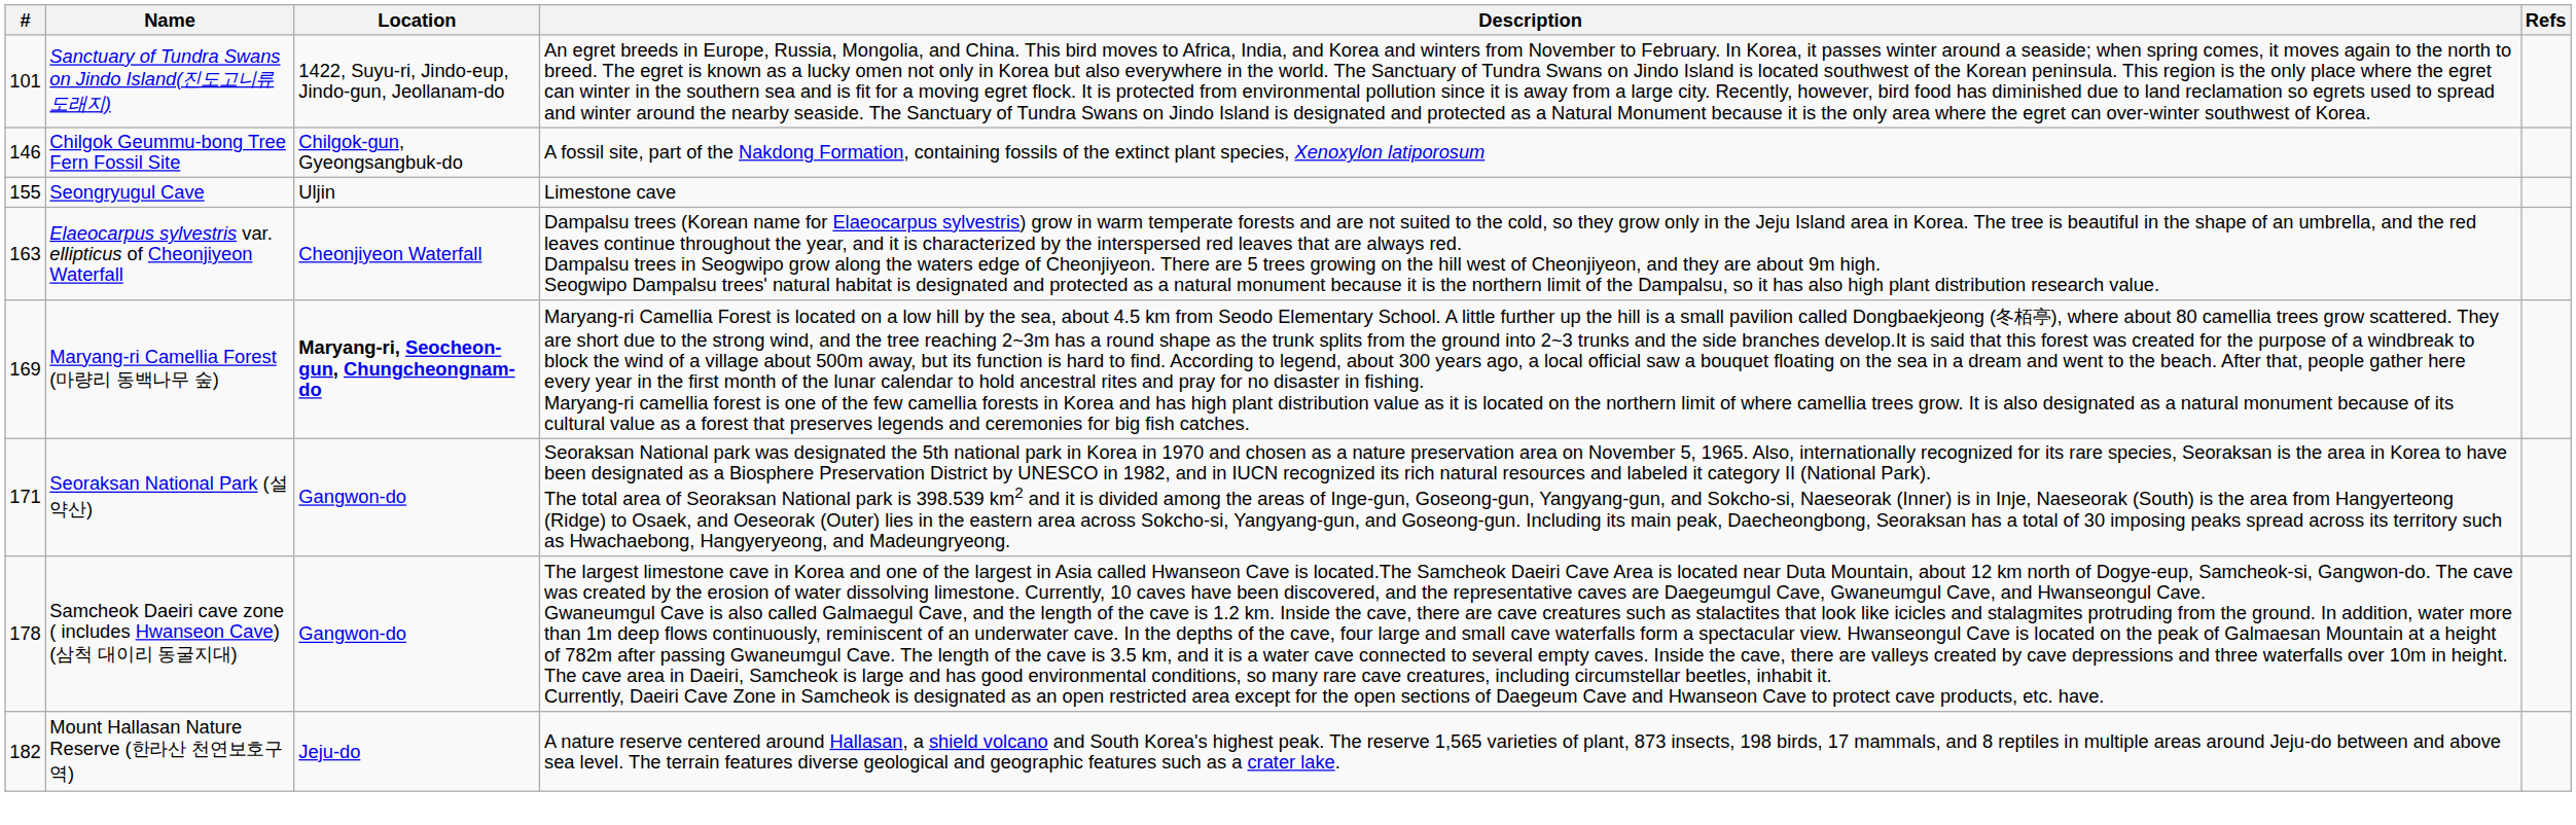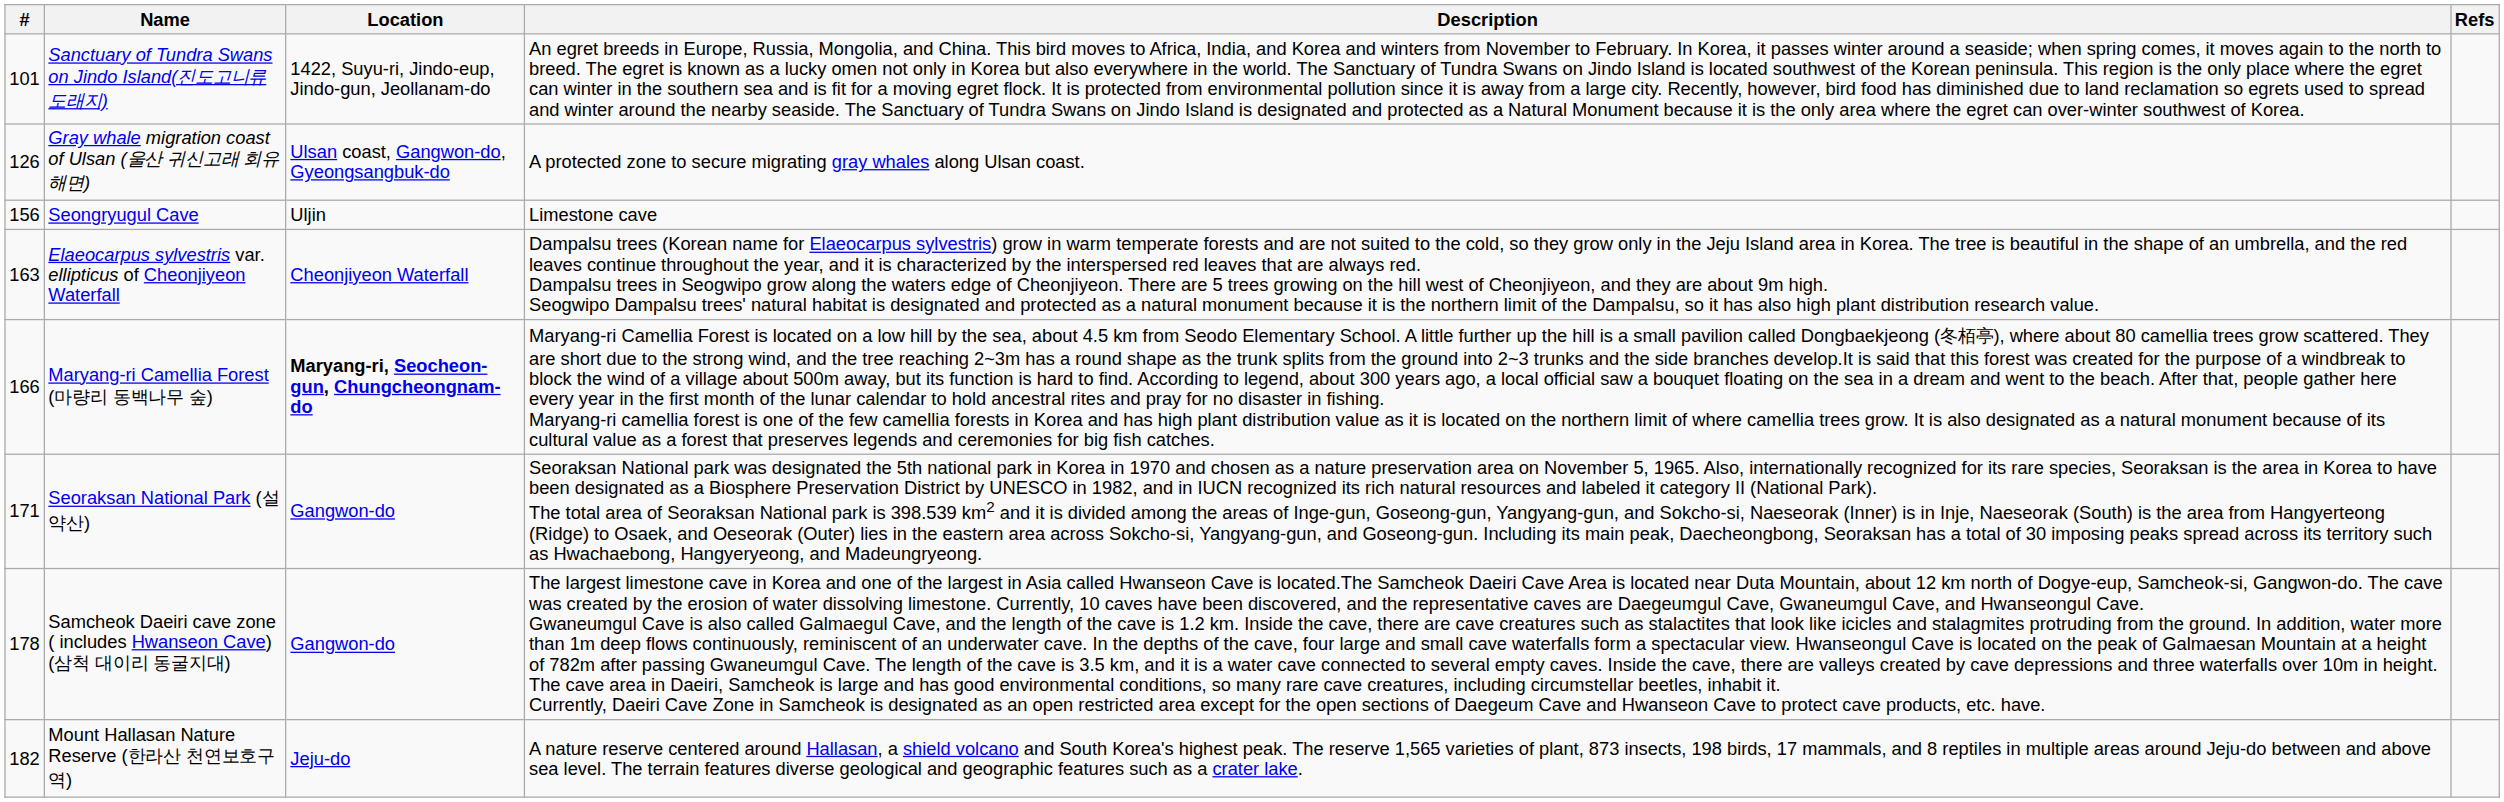+ row: 126 | Gray whale migration coast of Ulsan (울산 귀신고래 회유해면) | Ulsan coast, Gangwon-do, Gyeongsangbuk-do | A protected zone to secure migrating gray whales along Ulsan coast.
- row: 146 | Chilgok Geummu-bong Tree Fern Fossil Site | Chilgok-gun, Gyeongsangbuk-do | A fossil site, part of the Nakdong Formation, containing fossils of the extinct plant species, Xenoxylon latiporosum
Seongryugul Cave | #: 155 -> 156
Maryang-ri Camellia Forest (마량리 동백나무 숲) | #: 169 -> 166
